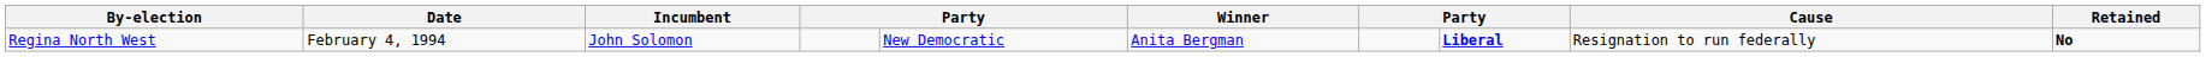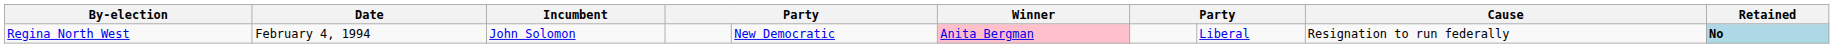Regina North West | Winner: no background -> pink background
Regina North West | column 8: bold -> normal
Regina North West | Retained: no background -> lightblue background
